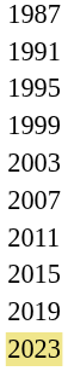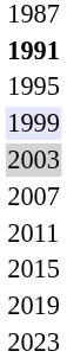1991 | column 1: normal -> bold
1999 | column 1: no background -> lavender background
2003 | column 1: no background -> lightgrey background
2023 | column 1: khaki background -> no background
